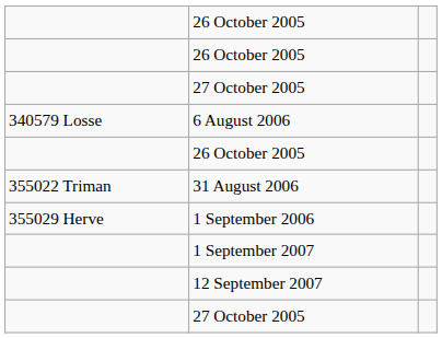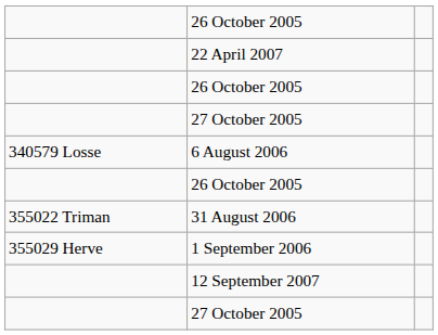+ row: 22 April 2007
- row: 1 September 2007
